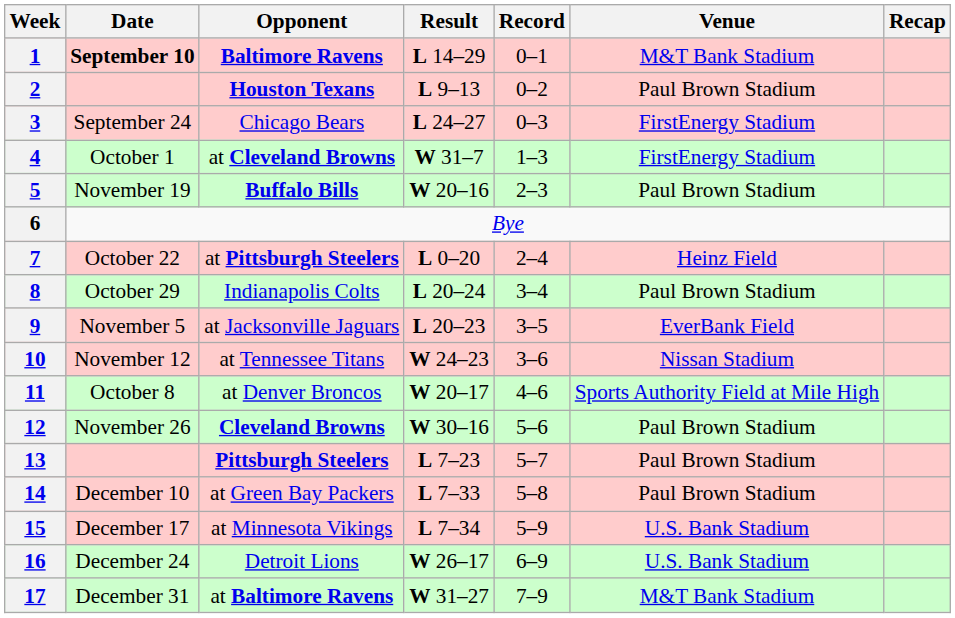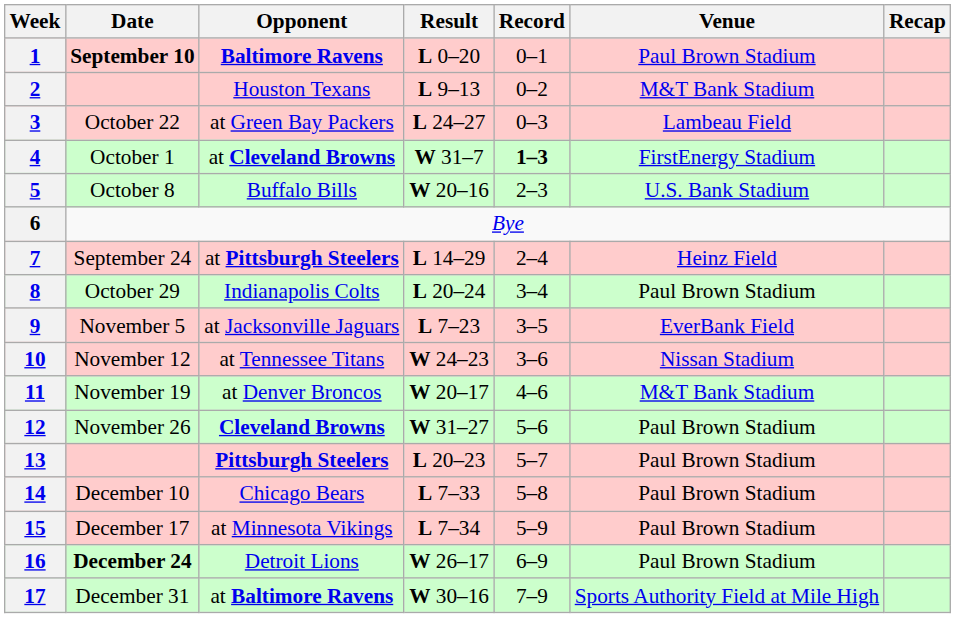1 | Result: L 14–29 -> L 0–20
1 | Venue: M&T Bank Stadium -> Paul Brown Stadium
2 | Opponent: bold -> normal
2 | Venue: Paul Brown Stadium -> M&T Bank Stadium
3 | Date: September 24 -> October 22
3 | Opponent: Chicago Bears -> at Green Bay Packers
3 | Venue: FirstEnergy Stadium -> Lambeau Field
4 | Record: normal -> bold
5 | Date: November 19 -> October 8
5 | Opponent: bold -> normal
5 | Venue: Paul Brown Stadium -> U.S. Bank Stadium
7 | Date: October 22 -> September 24
7 | Result: L 0–20 -> L 14–29
9 | Result: L 20–23 -> L 7–23
11 | Date: October 8 -> November 19
11 | Venue: Sports Authority Field at Mile High -> M&T Bank Stadium
12 | Result: W 30–16 -> W 31–27
13 | Result: L 7–23 -> L 20–23
14 | Opponent: at Green Bay Packers -> Chicago Bears
15 | Venue: U.S. Bank Stadium -> Paul Brown Stadium
16 | Date: normal -> bold
16 | Venue: U.S. Bank Stadium -> Paul Brown Stadium
17 | Result: W 31–27 -> W 30–16
17 | Venue: M&T Bank Stadium -> Sports Authority Field at Mile High
